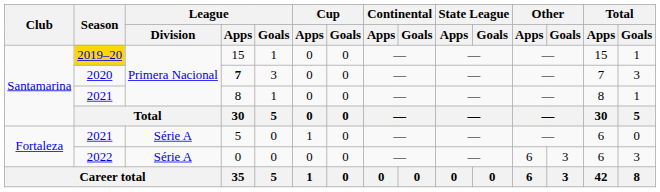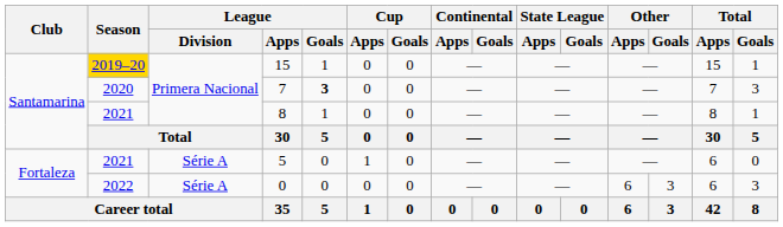row 4 | League / Apps: bold -> normal
row 4 | League / Goals: normal -> bold
